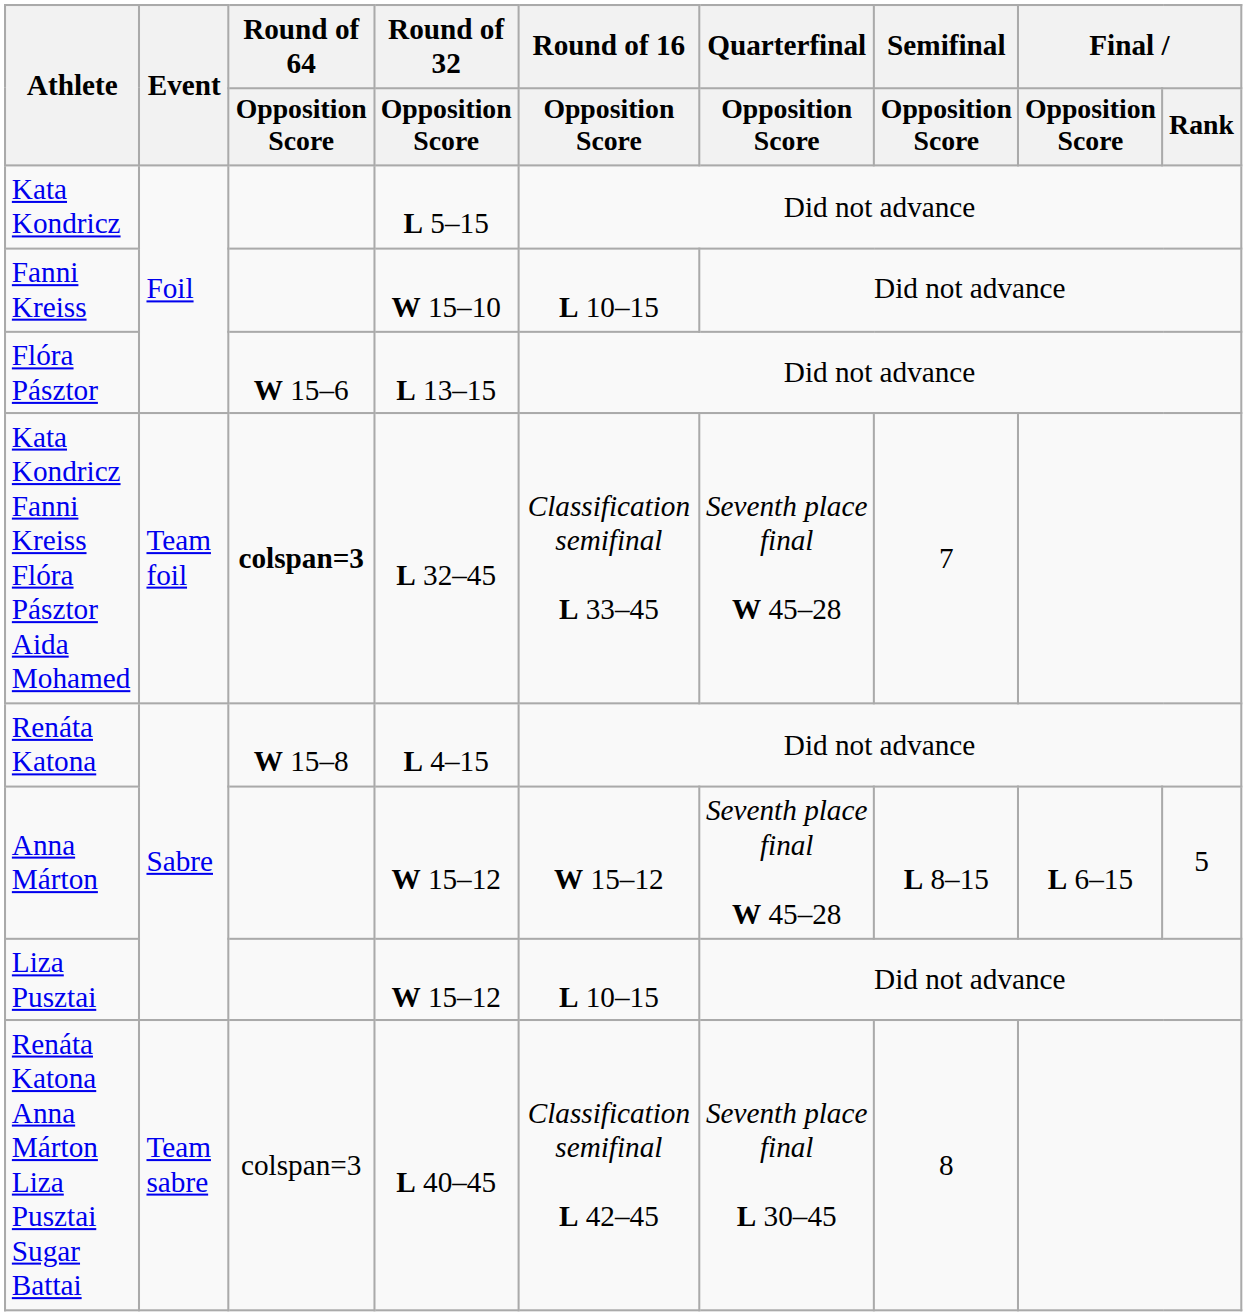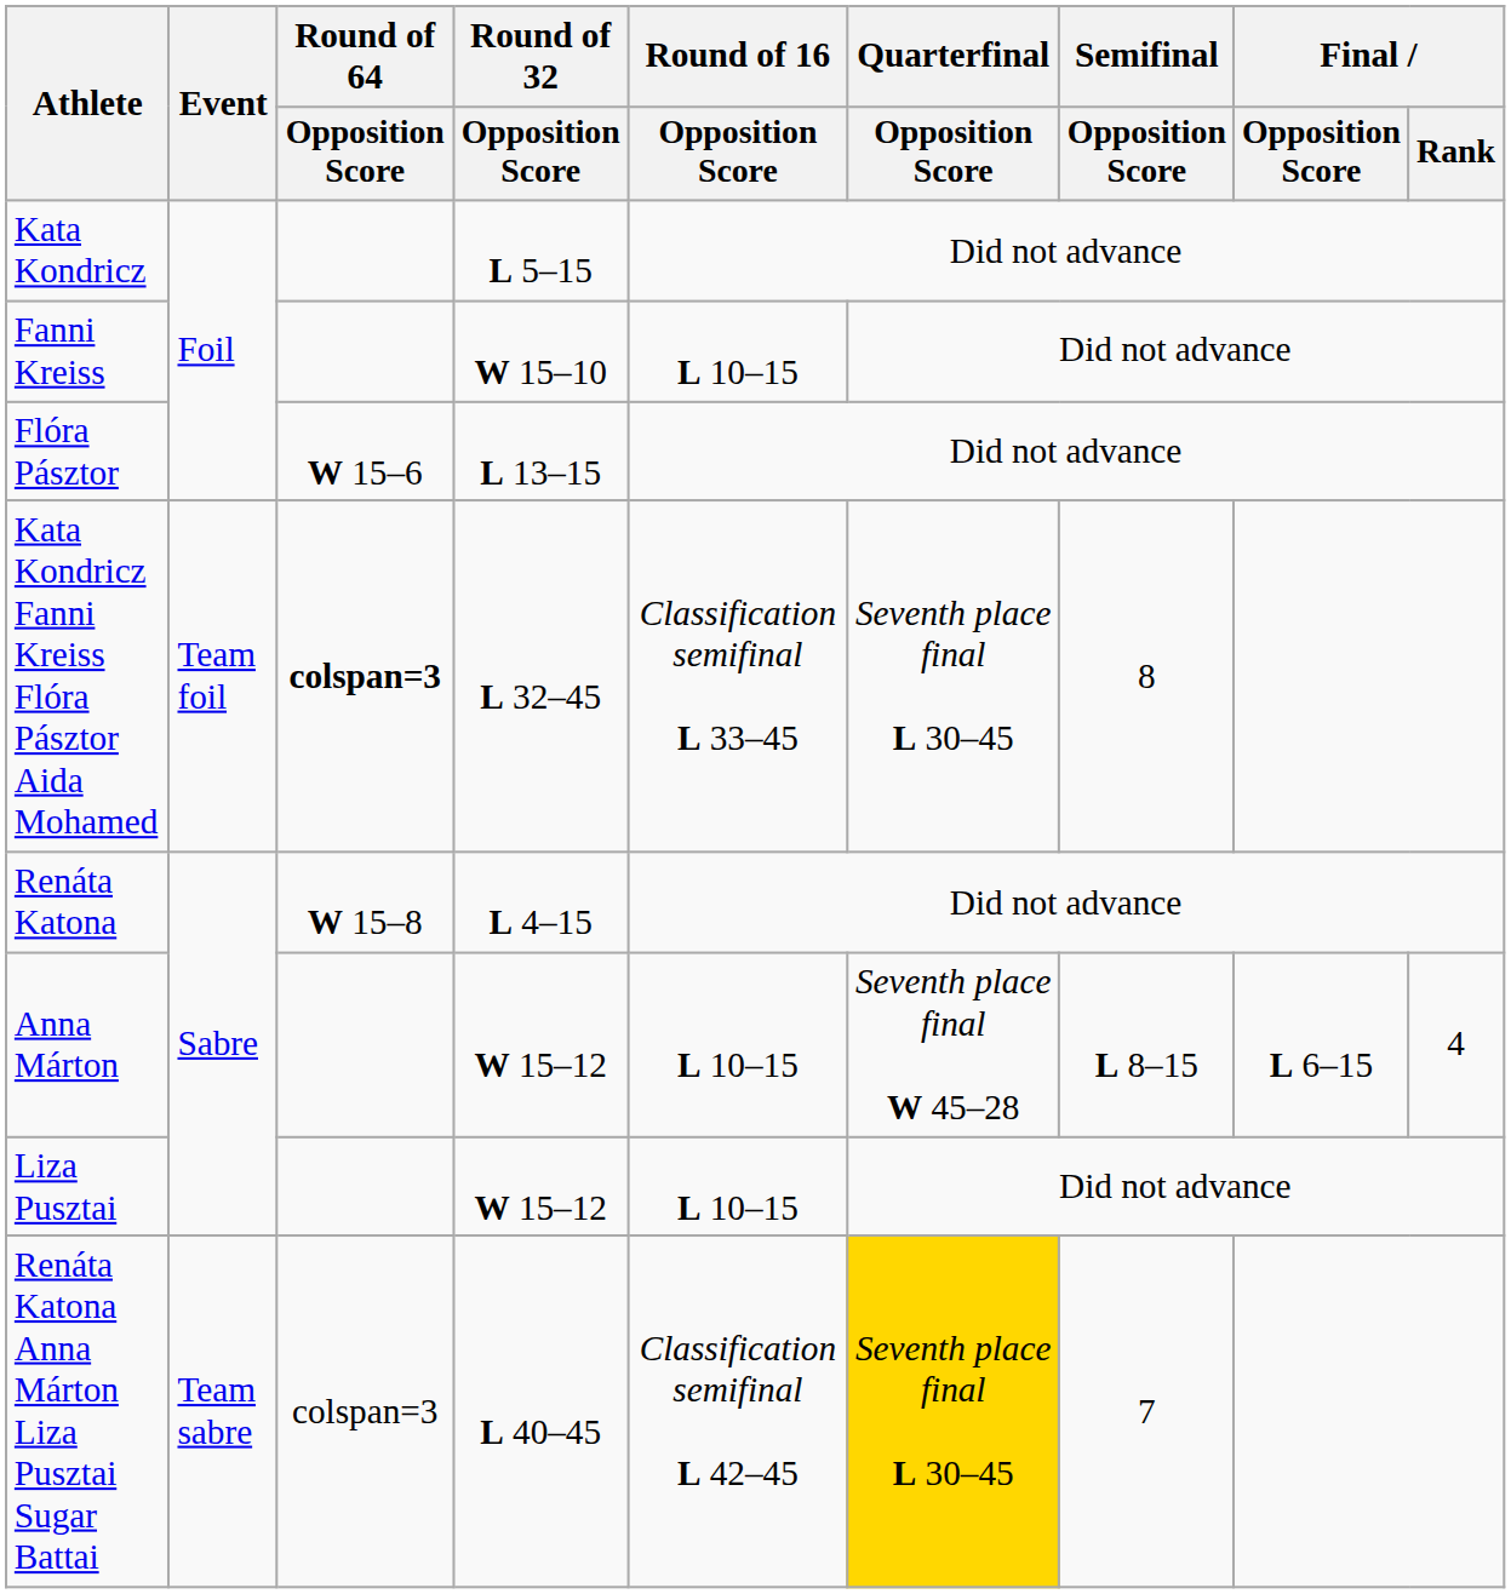Kata Kondricz Fanni Kreiss Flóra Pásztor Aida Mohamed | Quarterfinal / Opposition Score: Seventh place final W 45–28 -> Seventh place final L 30–45
Kata Kondricz Fanni Kreiss Flóra Pásztor Aida Mohamed | Semifinal / Opposition Score: 7 -> 8
Anna Márton | Round of 16 / Opposition Score: W 15–12 -> L 10–15
Anna Márton | Final / Rank: 5 -> 4
Renáta Katona Anna Márton Liza Pusztai Sugar Battai | Quarterfinal / Opposition Score: no background -> gold background
Renáta Katona Anna Márton Liza Pusztai Sugar Battai | Semifinal / Opposition Score: 8 -> 7
